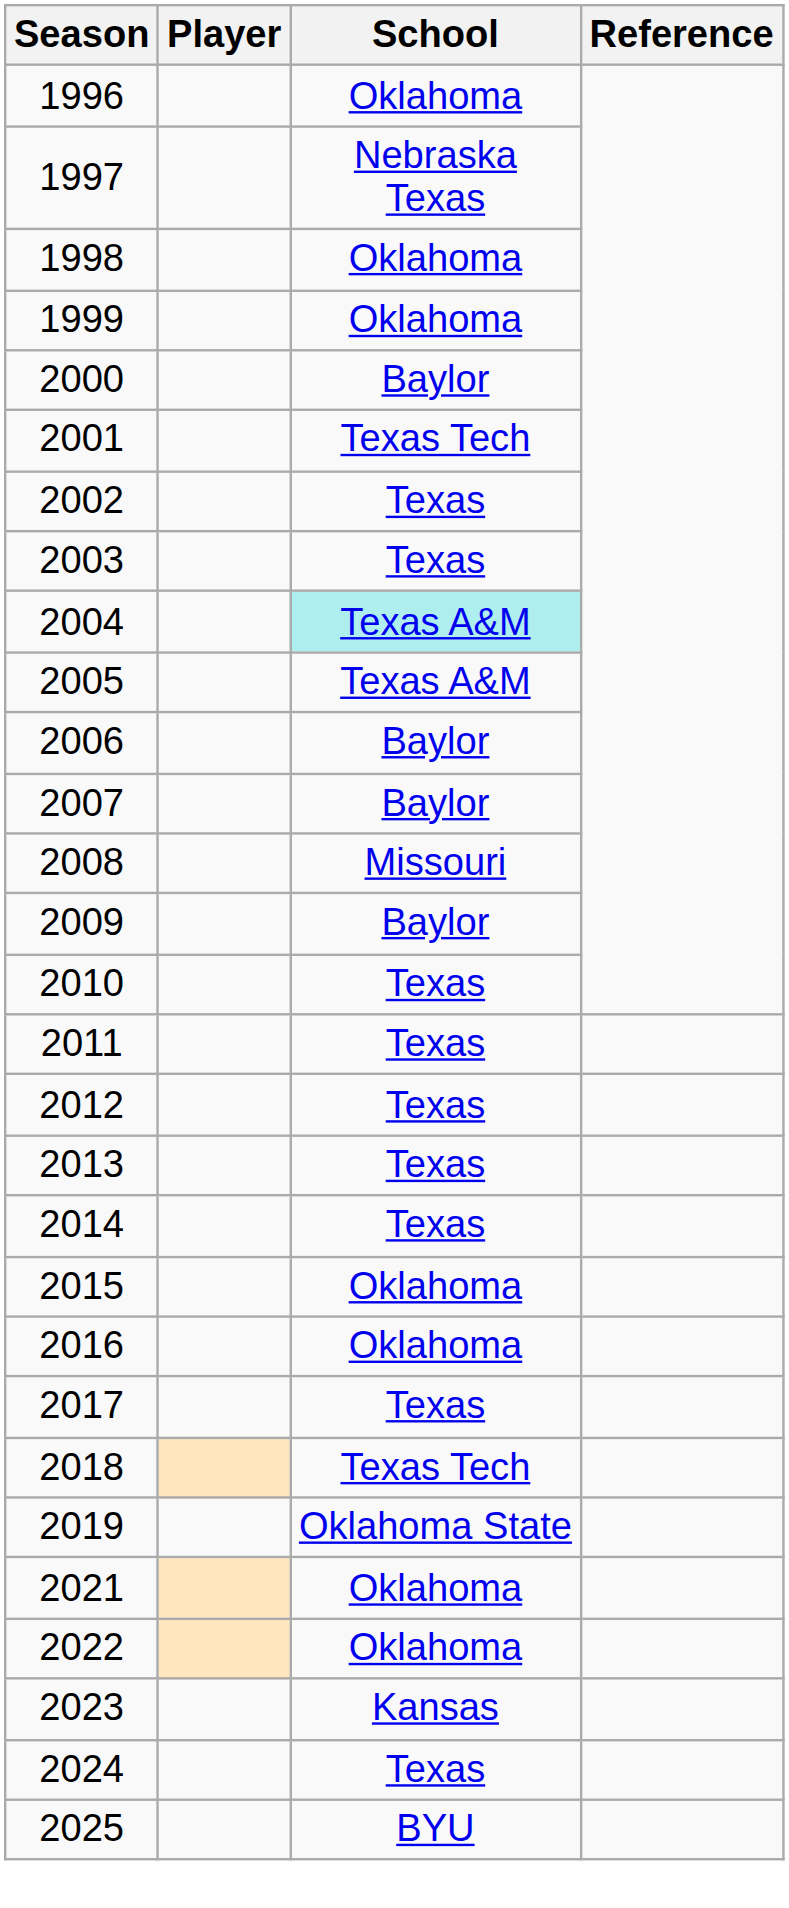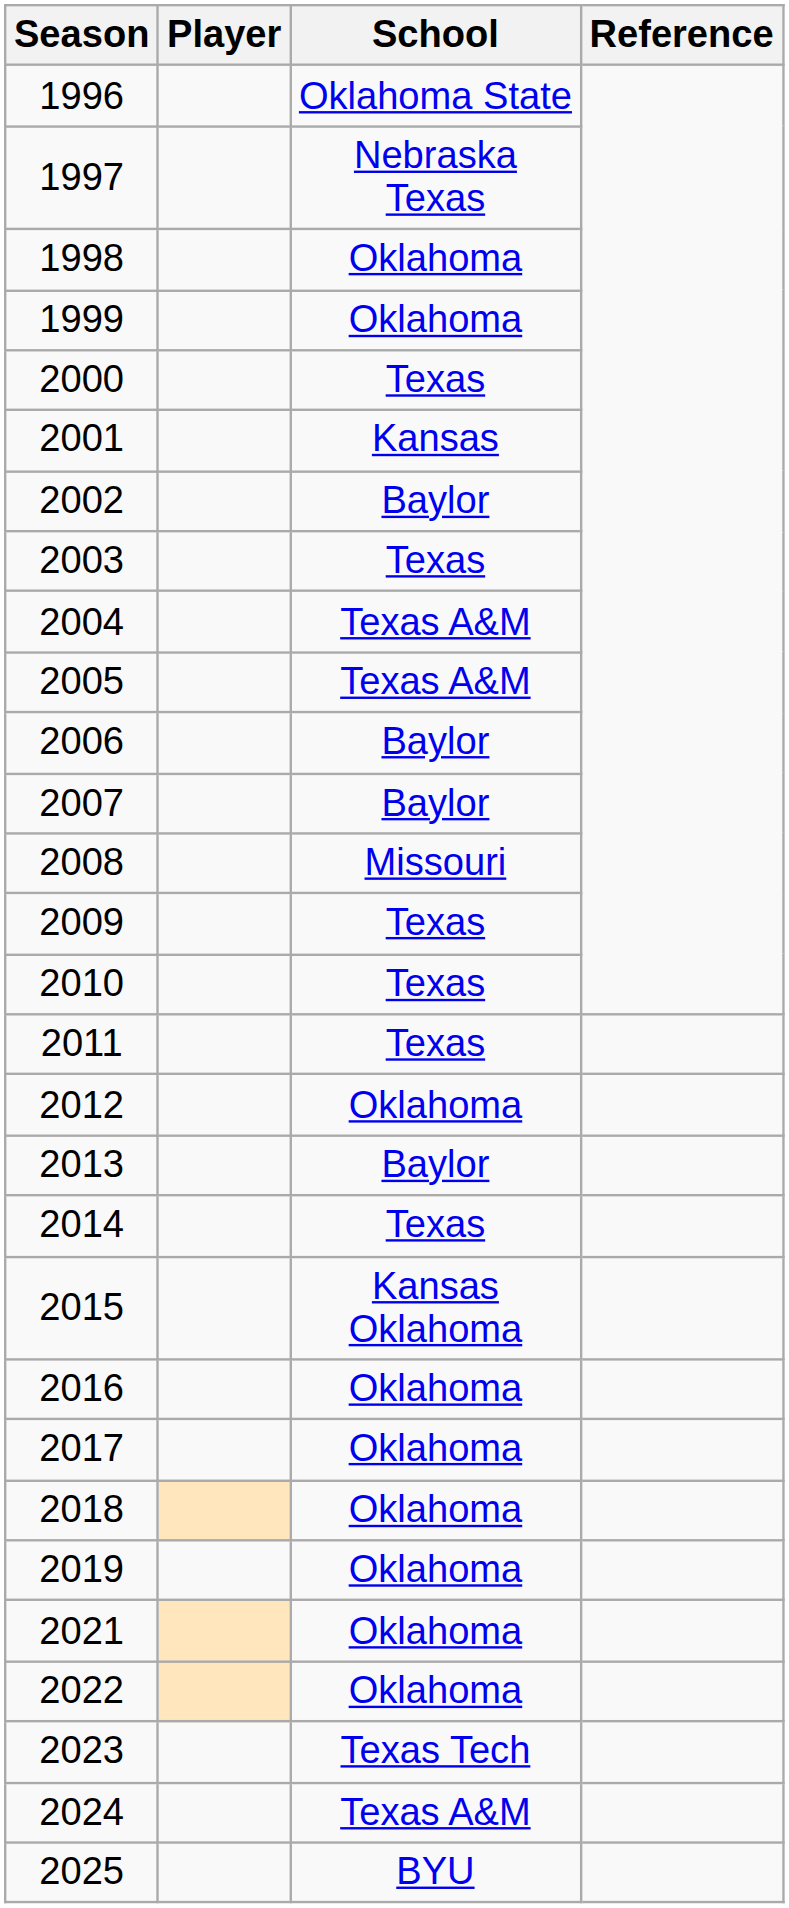1996 | School: Oklahoma -> Oklahoma State
2000 | School: Baylor -> Texas
2001 | School: Texas Tech -> Kansas
2002 | School: Texas -> Baylor
2004 | School: paleturquoise background -> no background
2009 | School: Baylor -> Texas
2012 | School: Texas -> Oklahoma
2013 | School: Texas -> Baylor
2015 | School: Oklahoma -> Kansas Oklahoma
2017 | School: Texas -> Oklahoma
2018 | School: Texas Tech -> Oklahoma
2019 | School: Oklahoma State -> Oklahoma
2023 | School: Kansas -> Texas Tech
2024 | School: Texas -> Texas A&M
